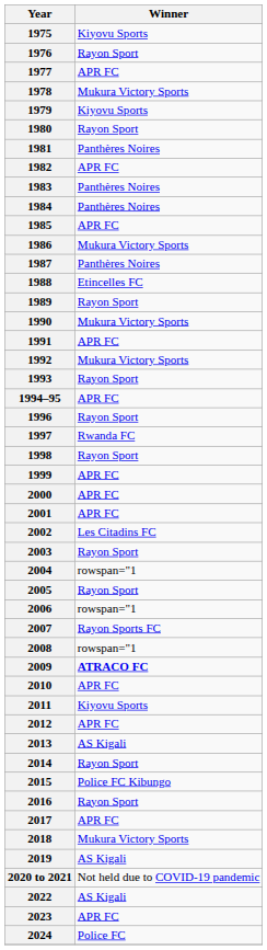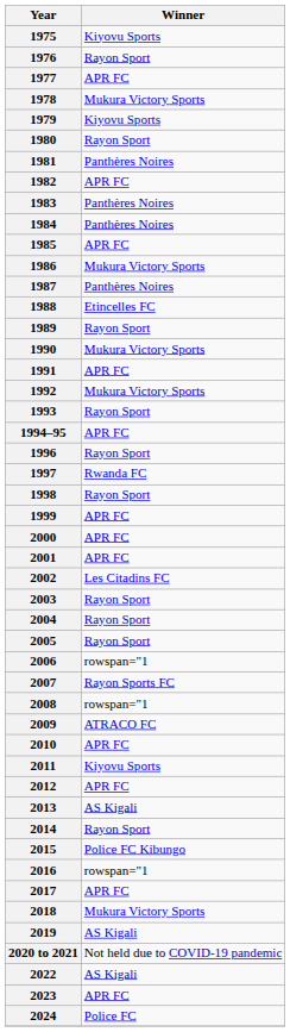2004 | Winner: rowspan="1 -> Rayon Sport
2009 | Winner: bold -> normal
2016 | Winner: Rayon Sport -> rowspan="1
